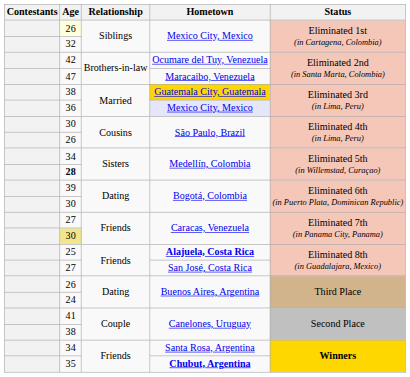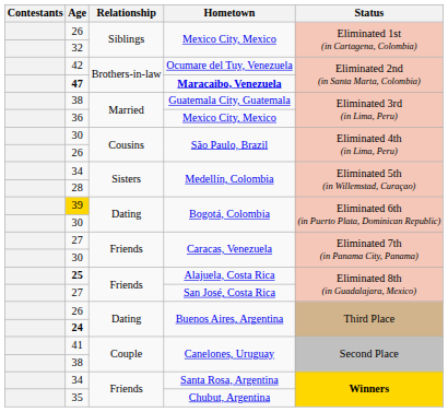26 / Mexico City, Mexico | Age: lightyellow background -> no background
47 | Age: normal -> bold
47 | Hometown: normal -> bold
38 / Guatemala City, Guatemala | Hometown: gold background -> no background
36 | Hometown: lavender background -> no background
28 | Age: bold -> normal
39 | Age: no background -> gold background
30 / Caracas, Venezuela | Age: khaki background -> no background
25 | Age: normal -> bold
25 | Hometown: bold -> normal
24 | Age: normal -> bold
35 | Hometown: bold -> normal
